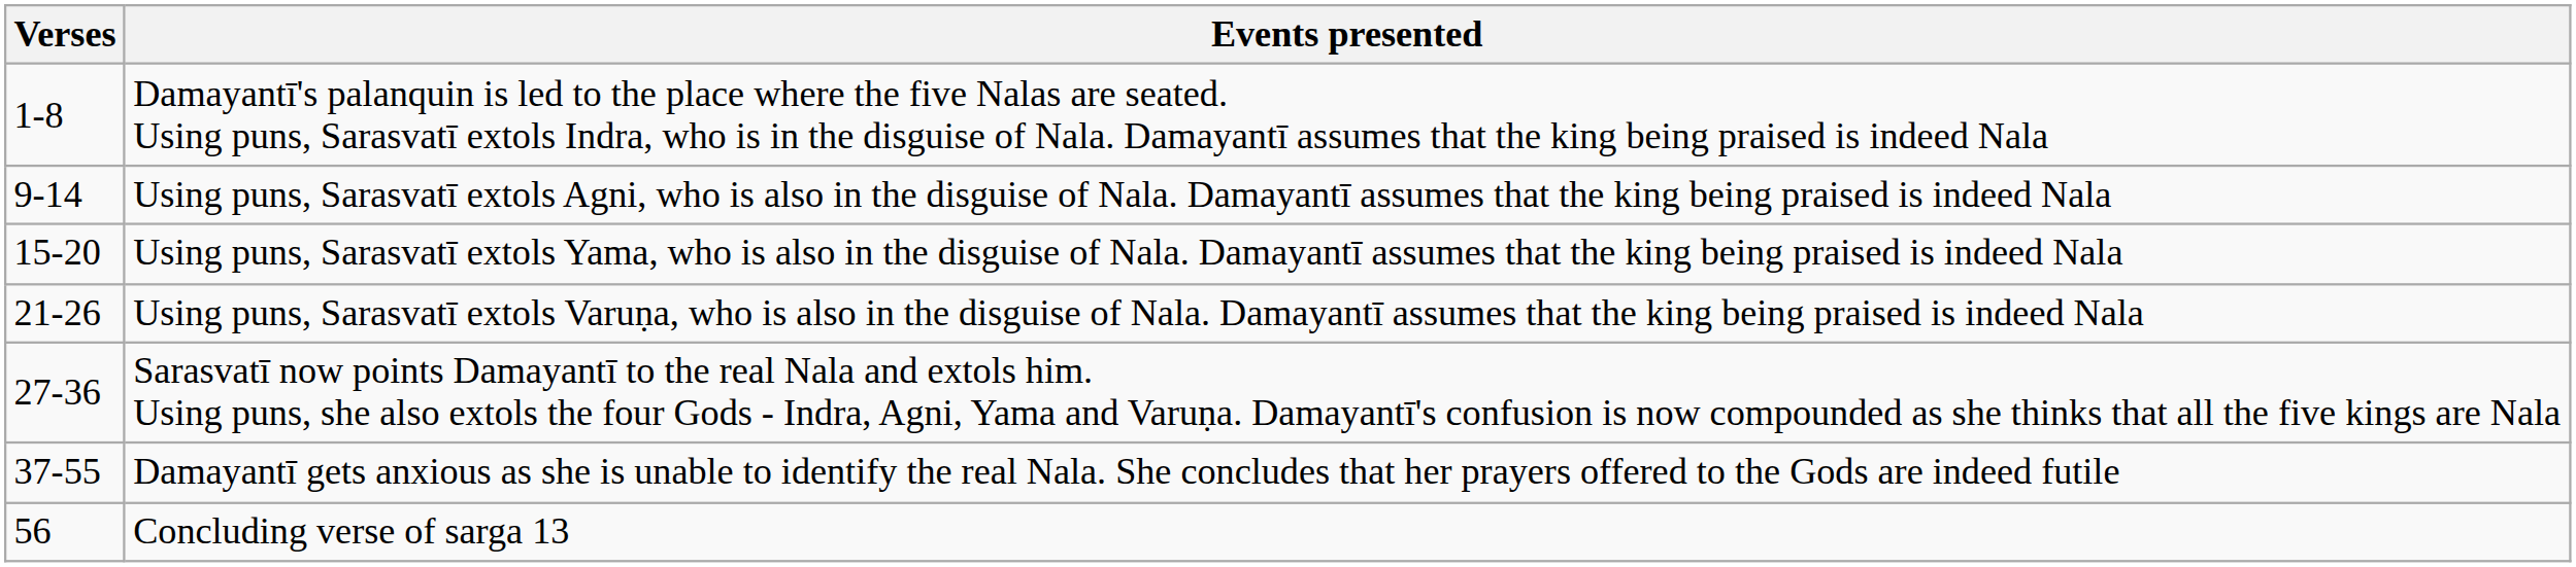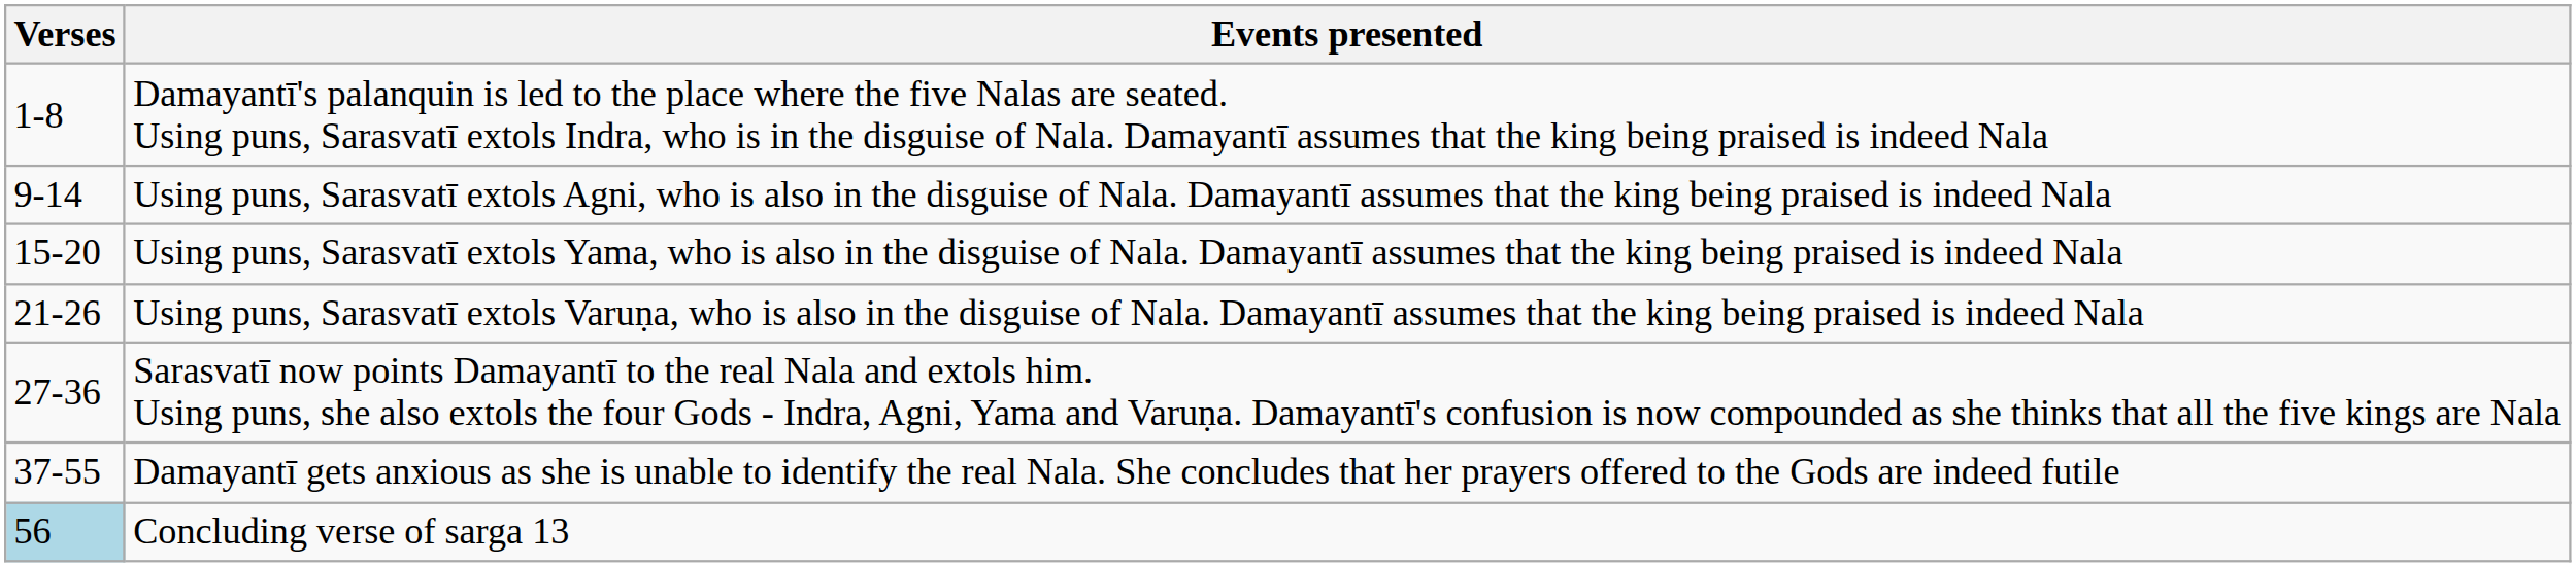Concluding verse of sarga 13 | Verses: no background -> lightblue background
